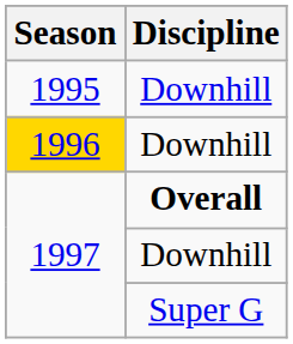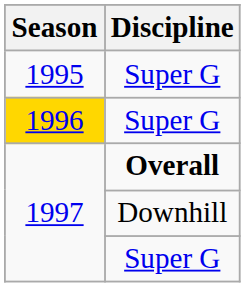row 2 | Discipline: Downhill -> Super G
row 3 | Discipline: Downhill -> Super G
